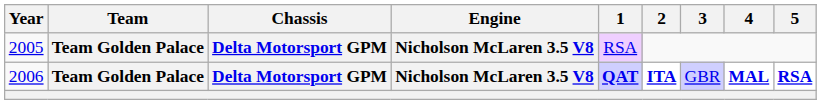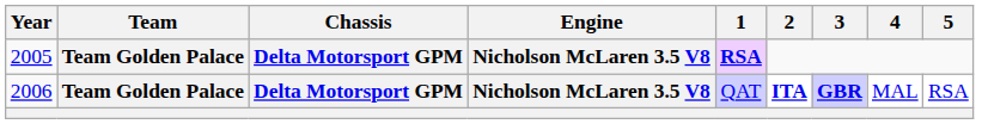2005 | 1: normal -> bold
2006 | 1: bold -> normal
2006 | 3: normal -> bold
2006 | 4: bold -> normal
2006 | 5: bold -> normal
